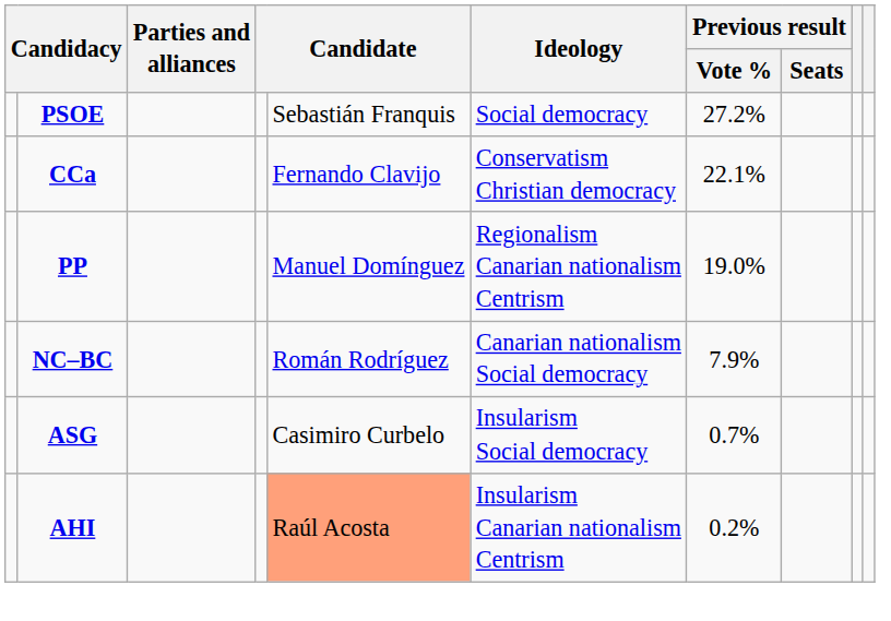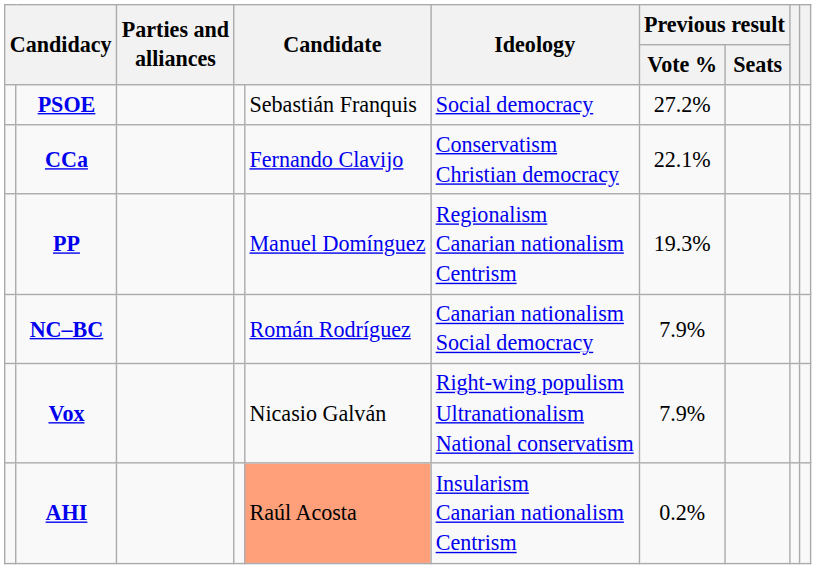PP | Previous result / Vote %: 19.0% -> 19.3%
+ row: Vox | Nicasio Galván | Right-wing populism Ultranationalism National conservatism | 7.9%
- row: ASG | Casimiro Curbelo | Insularism Social democracy | 0.7%
